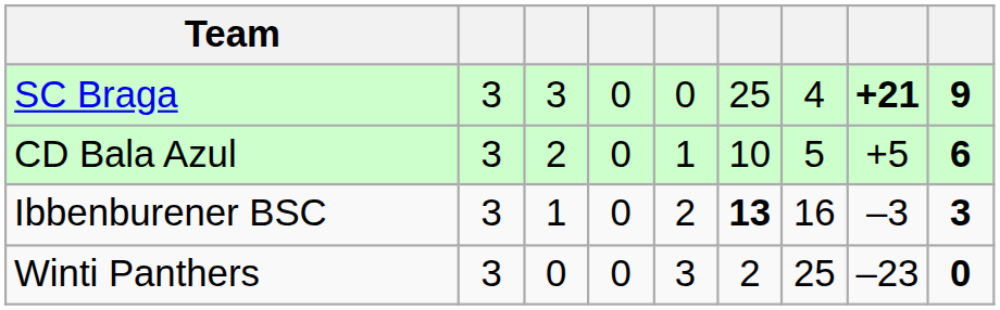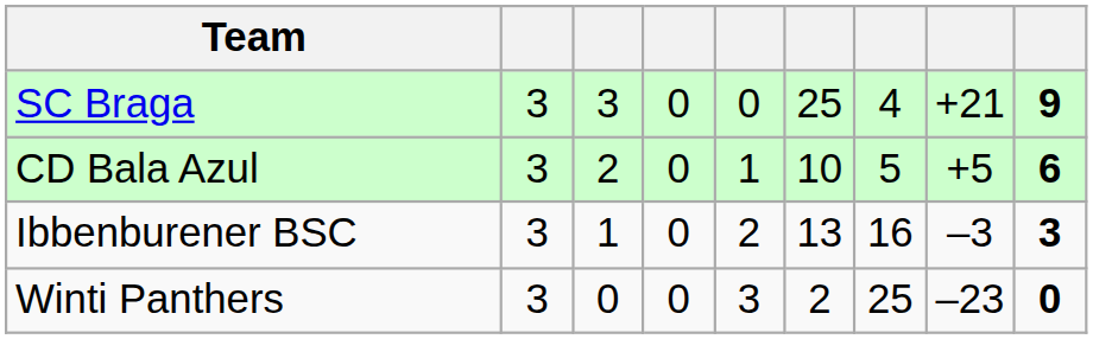SC Braga | column 8: bold -> normal
Ibbenburener BSC | column 6: bold -> normal
